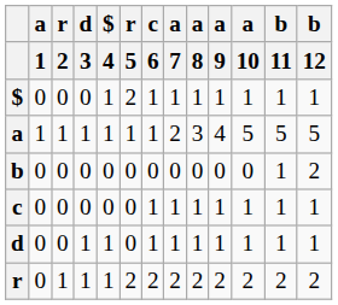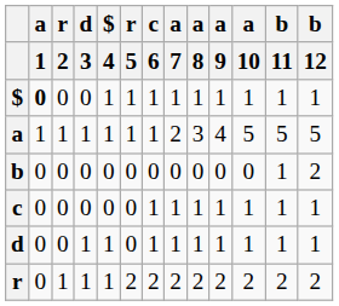row 3 | a / 1: normal -> bold
row 3 | r / 5: 2 -> 1
